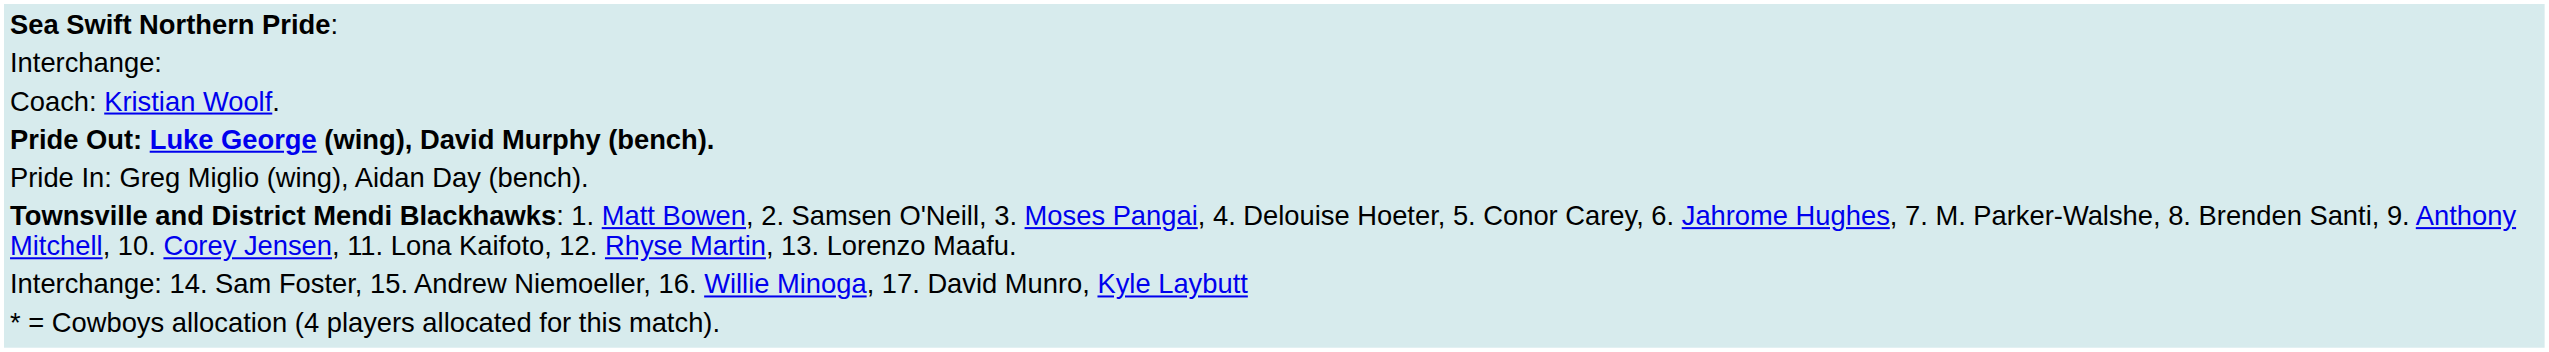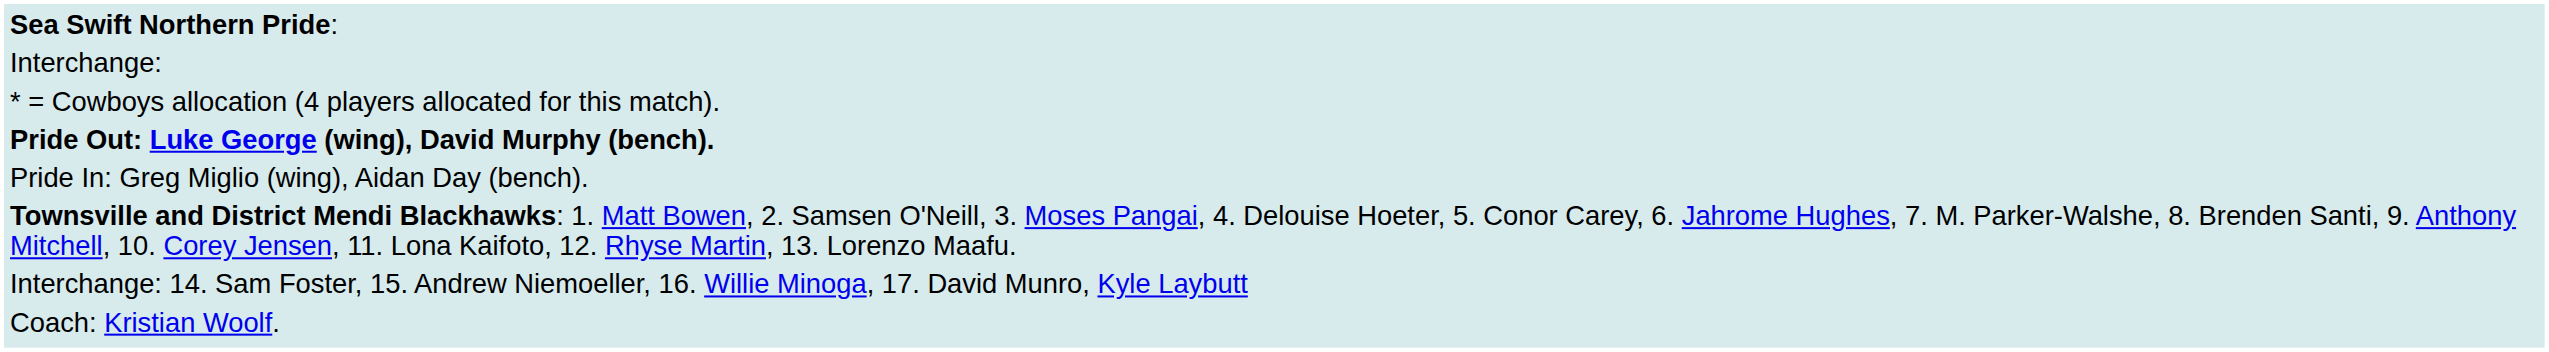row 3 | column 1: Coach: Kristian Woolf. -> * = Cowboys allocation (4 players allocated for this match).
row 8 | column 1: * = Cowboys allocation (4 players allocated for this match). -> Coach: Kristian Woolf.
